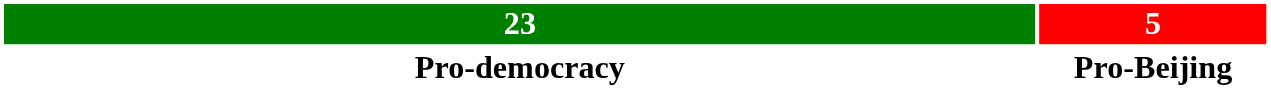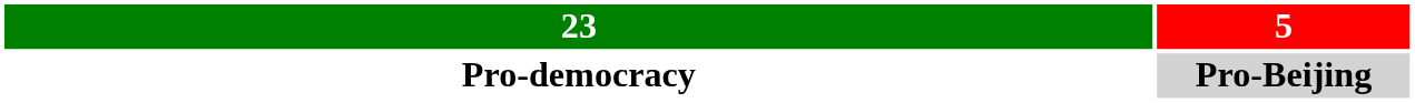Pro-democracy | 5: no background -> lightgrey background
